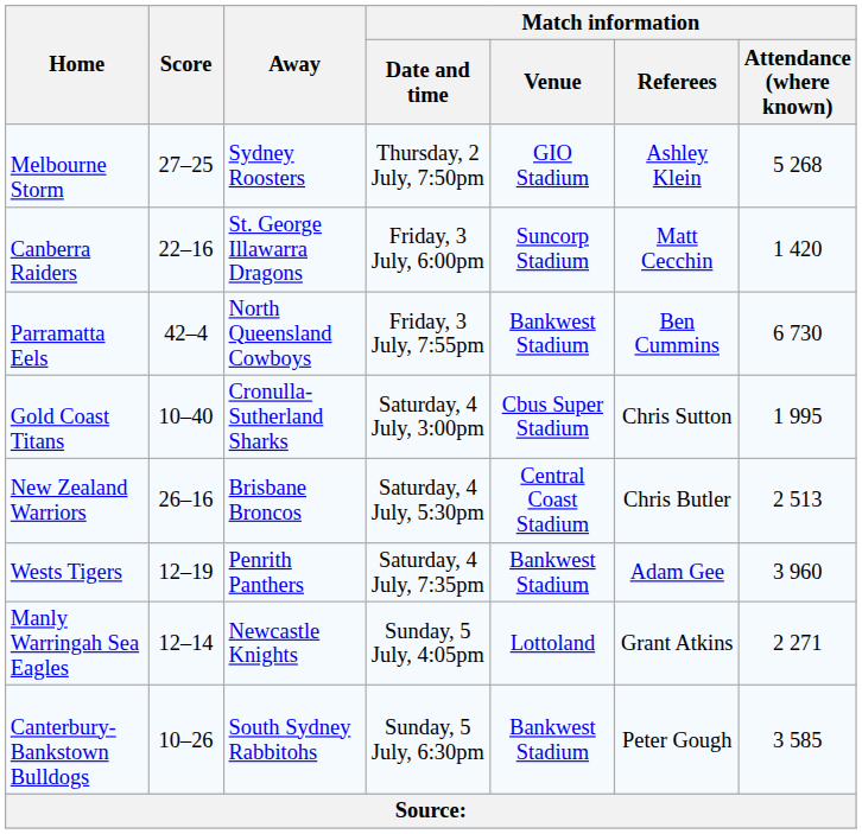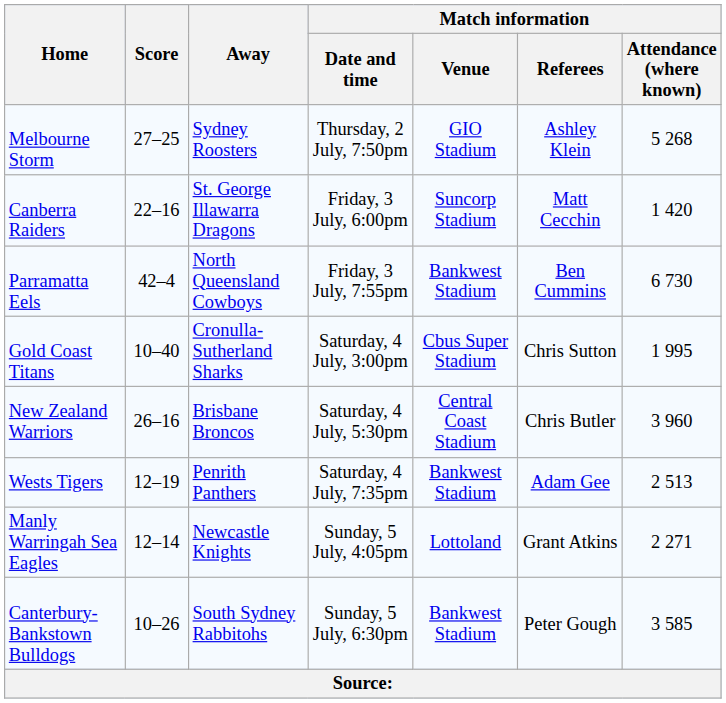New Zealand Warriors | Match information / Attendance (where known): 2 513 -> 3 960
Wests Tigers | Match information / Attendance (where known): 3 960 -> 2 513
